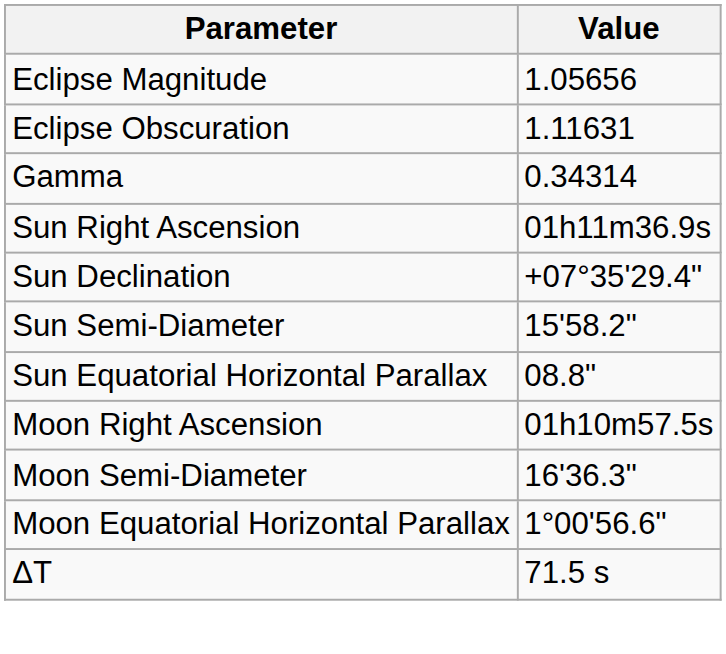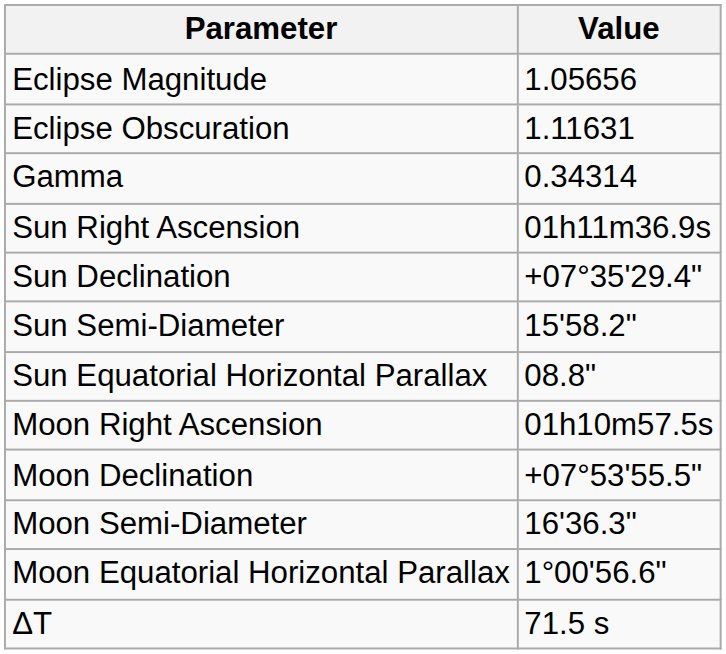+ row: Moon Declination | +07°53'55.5"
